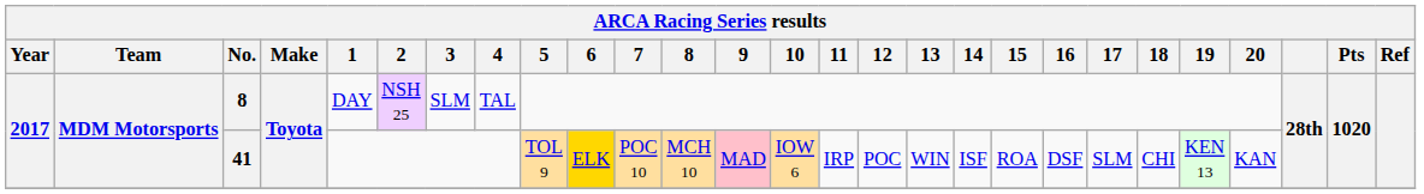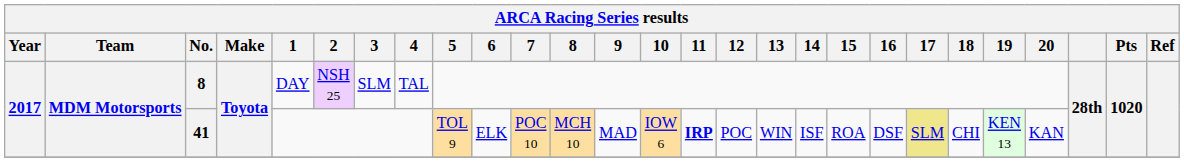41 | 6: gold background -> no background
41 | 9: pink background -> no background
41 | 11: normal -> bold
41 | 17: no background -> khaki background
